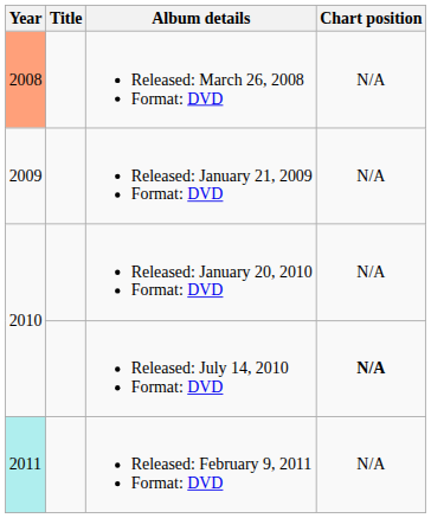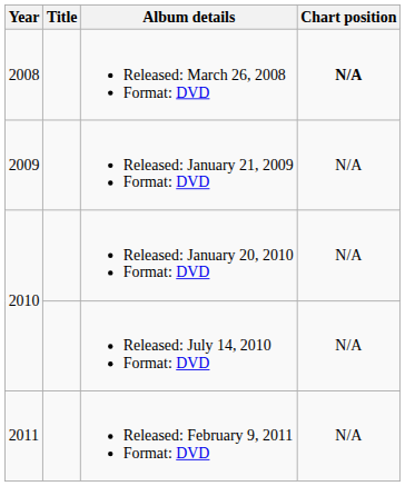Released: March 26, 2008 Format: DVD | Year: lightsalmon background -> no background
Released: March 26, 2008 Format: DVD | Chart position: normal -> bold
Released: July 14, 2010 Format: DVD | Chart position: bold -> normal
Released: February 9, 2011 Format: DVD | Year: paleturquoise background -> no background
